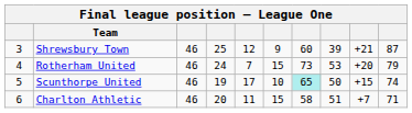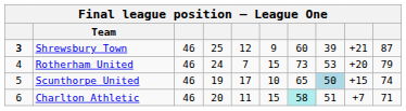Shrewsbury Town | column 1: normal -> bold
Scunthorpe United | column 7: paleturquoise background -> no background
Scunthorpe United | column 8: no background -> lightblue background
Charlton Athletic | column 7: no background -> paleturquoise background
